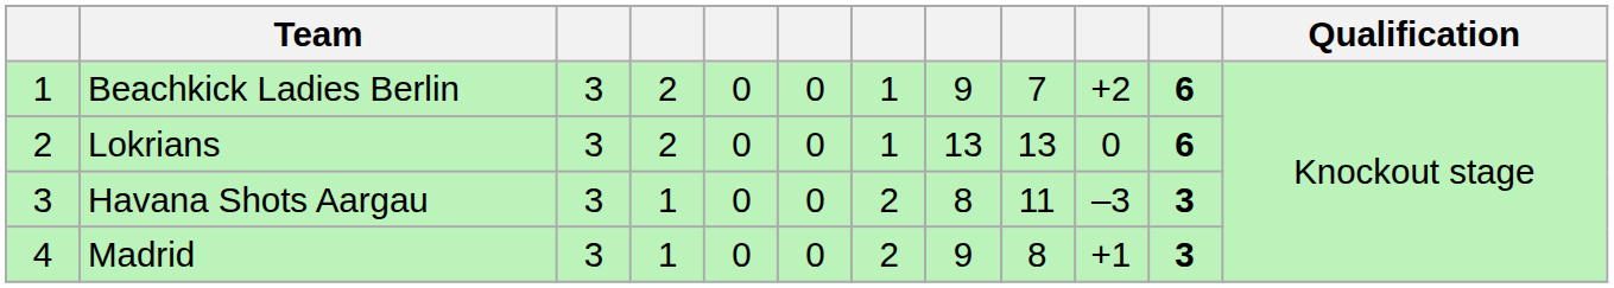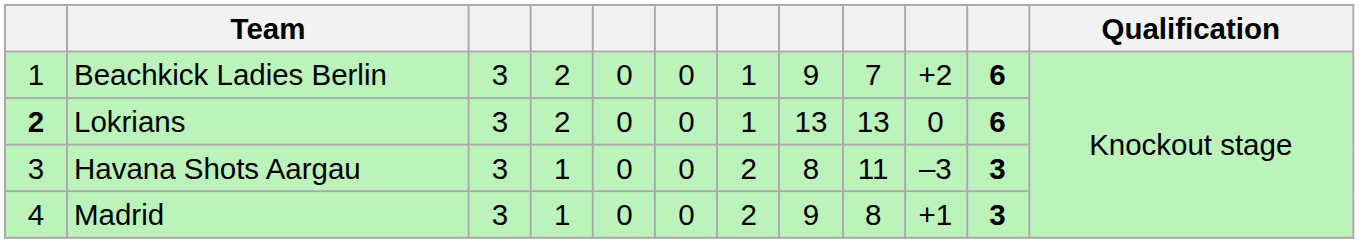Lokrians | column 1: normal -> bold
